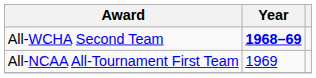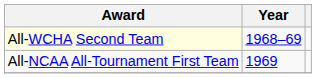row 2 | Award: no background -> lightyellow background
row 2 | Year: bold -> normal
